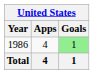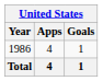1986 | Goals: lightgreen background -> no background
